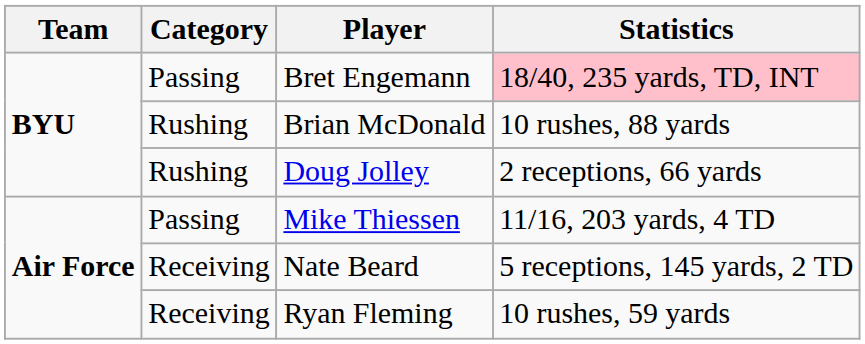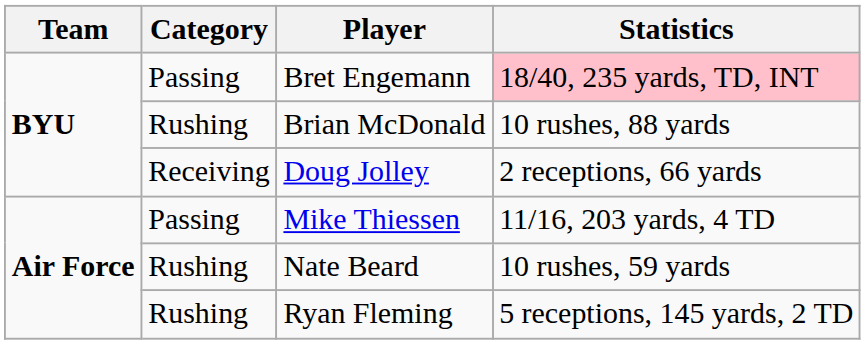Doug Jolley | Category: Rushing -> Receiving
Nate Beard | Category: Receiving -> Rushing
Nate Beard | Statistics: 5 receptions, 145 yards, 2 TD -> 10 rushes, 59 yards
Ryan Fleming | Category: Receiving -> Rushing
Ryan Fleming | Statistics: 10 rushes, 59 yards -> 5 receptions, 145 yards, 2 TD
